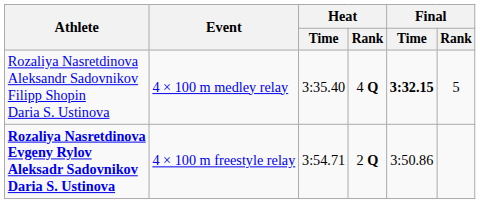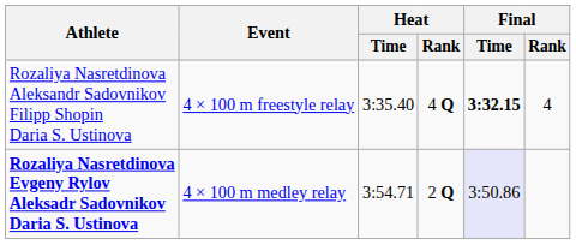row 3 | Event: 4 × 100 m medley relay -> 4 × 100 m freestyle relay
row 3 | Final / Rank: 5 -> 4
row 4 | Event: 4 × 100 m freestyle relay -> 4 × 100 m medley relay
row 4 | Final / Time: no background -> lavender background
